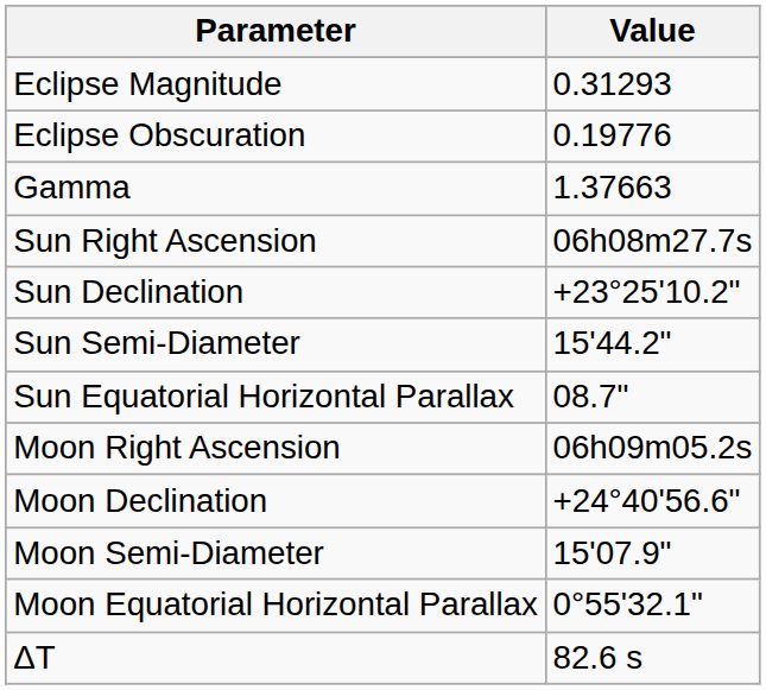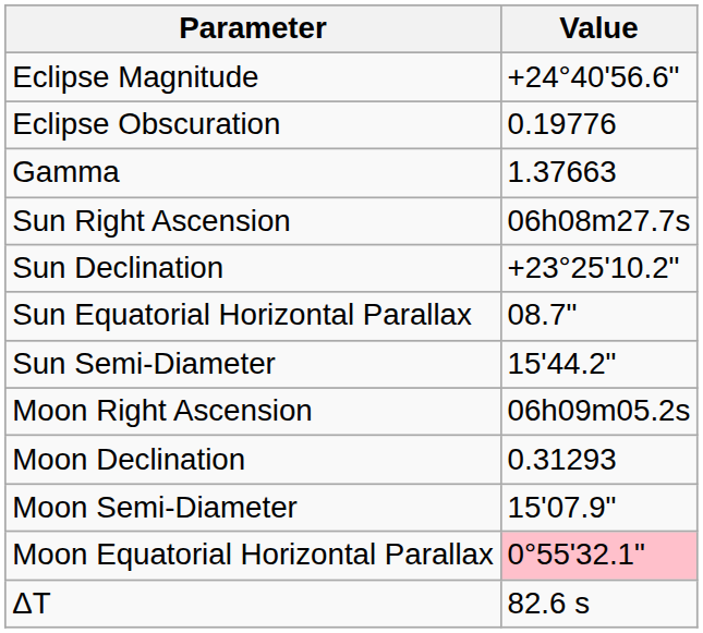Eclipse Magnitude | Value: 0.31293 -> +24°40'56.6"
rows swapped: Sun Semi-Diameter <-> Sun Equatorial Horizontal Parallax
Moon Declination | Value: +24°40'56.6" -> 0.31293
Moon Equatorial Horizontal Parallax | Value: no background -> pink background
